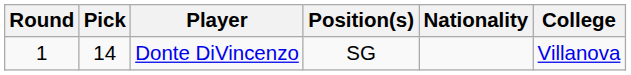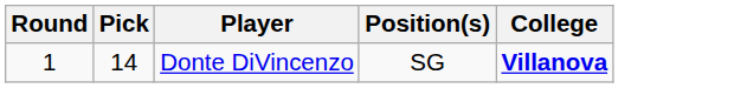- column: Nationality
Donte DiVincenzo | College: normal -> bold
